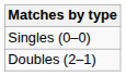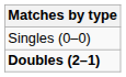row 3 | column 1: normal -> bold
